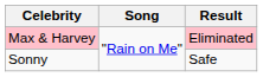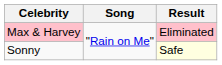Sonny | Result: no background -> lightyellow background
